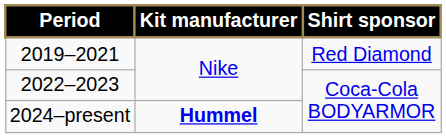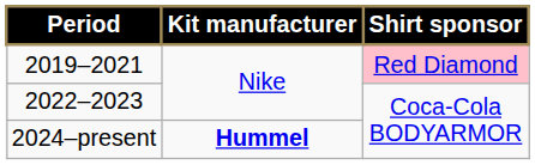2019–2021 | Shirt sponsor: no background -> pink background
